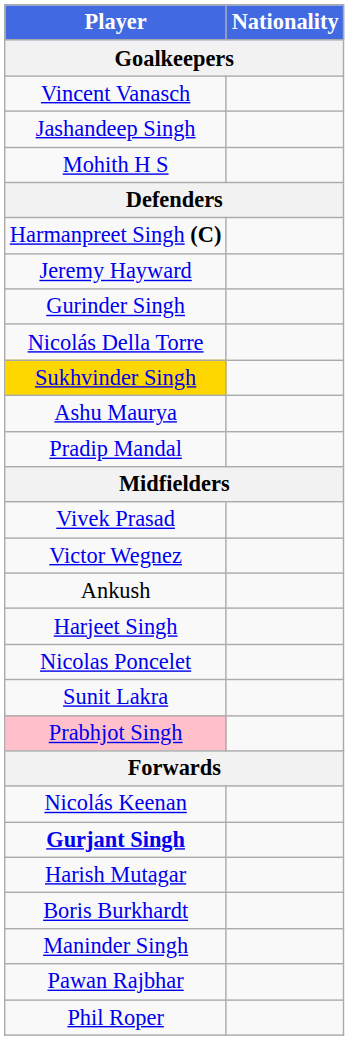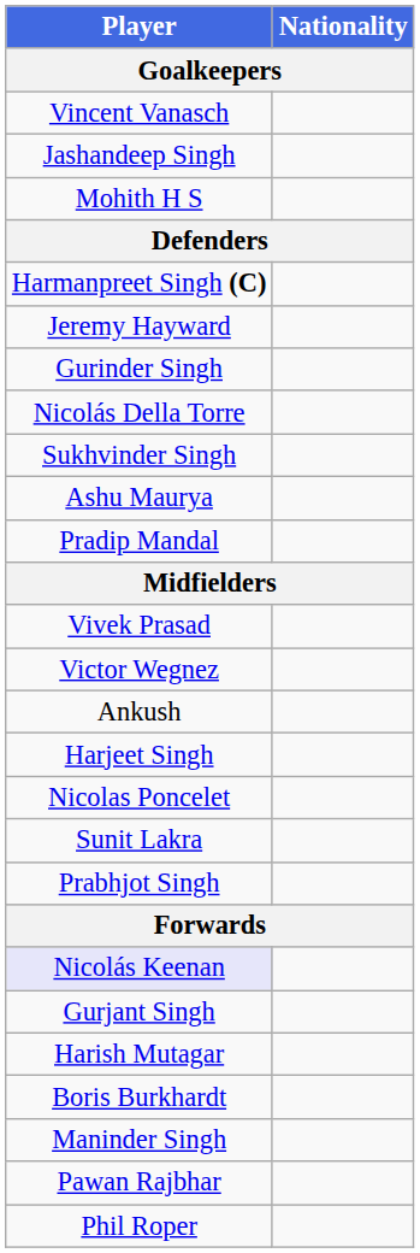Sukhvinder Singh | Player: gold background -> no background
Prabhjot Singh | Player: pink background -> no background
Nicolás Keenan | Player: no background -> lavender background
Gurjant Singh | Player: bold -> normal
